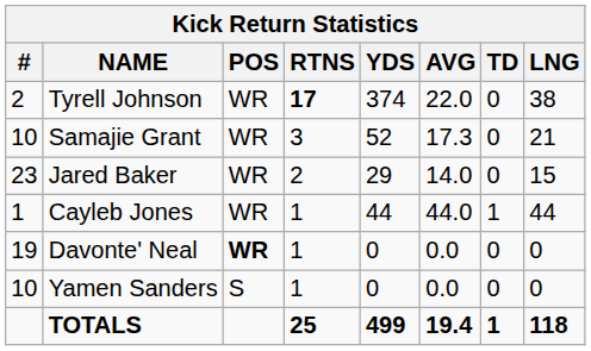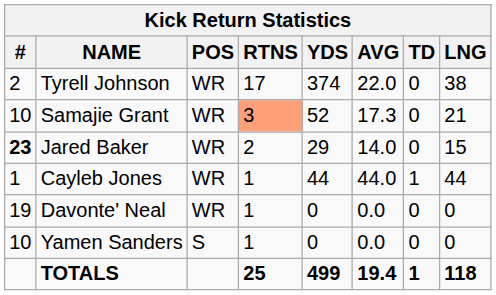Tyrell Johnson | RTNS: bold -> normal
Samajie Grant | RTNS: no background -> lightsalmon background
Jared Baker | #: normal -> bold
Davonte' Neal | POS: bold -> normal
